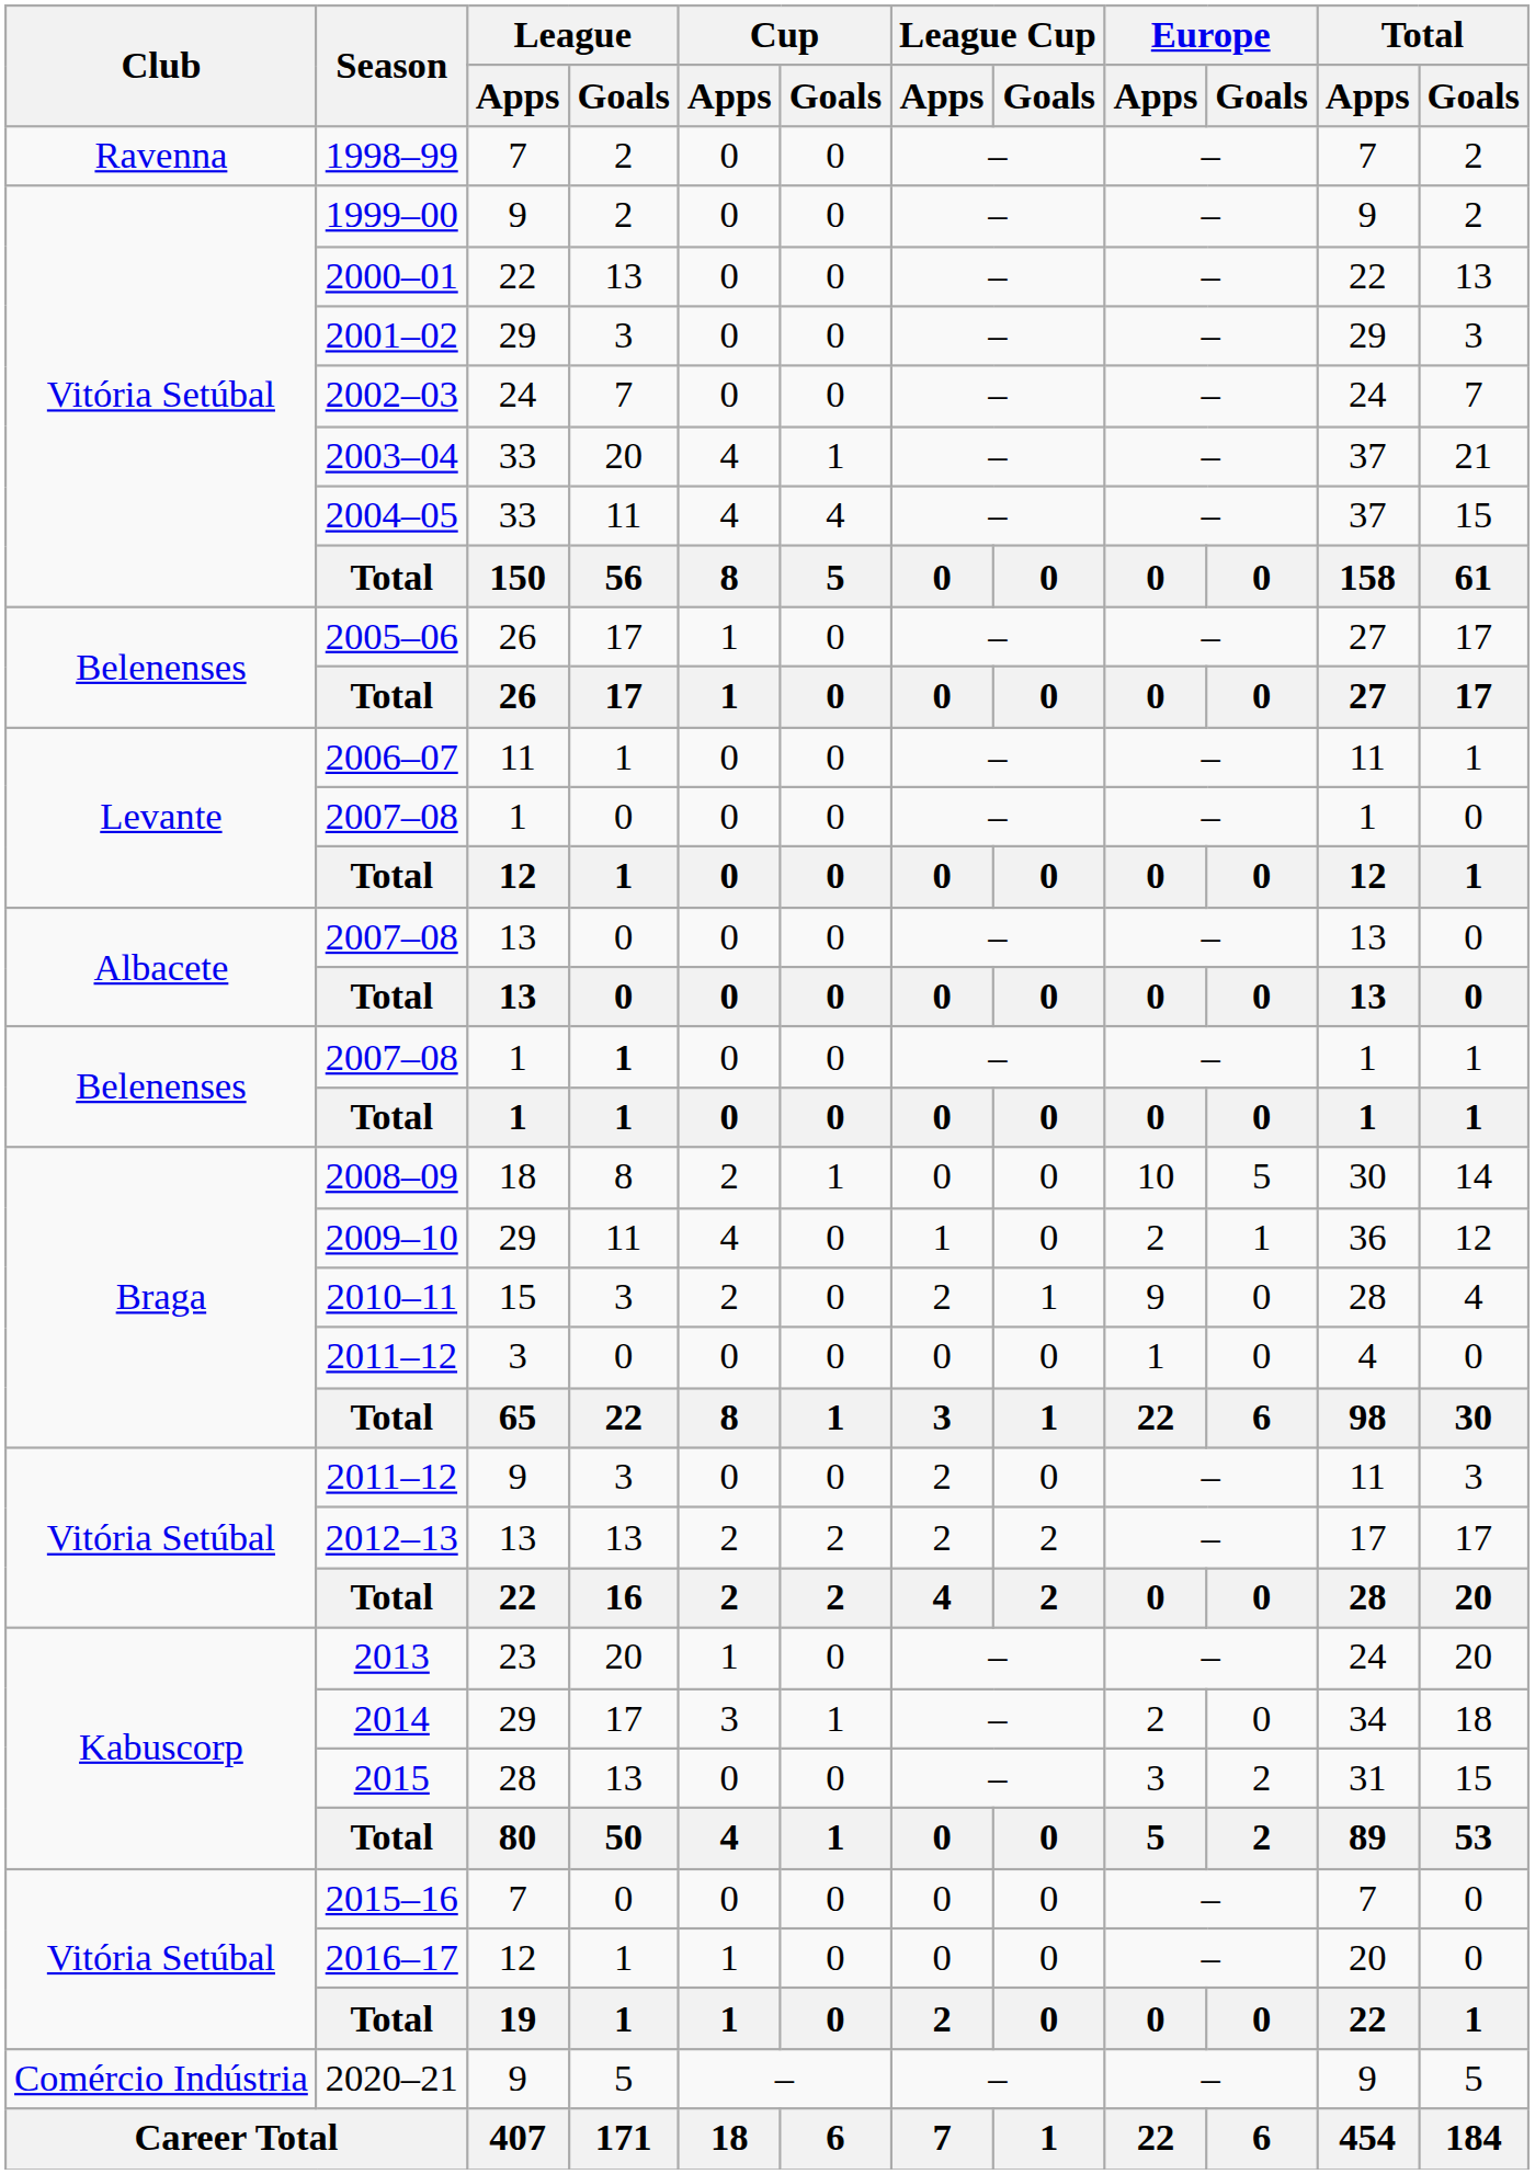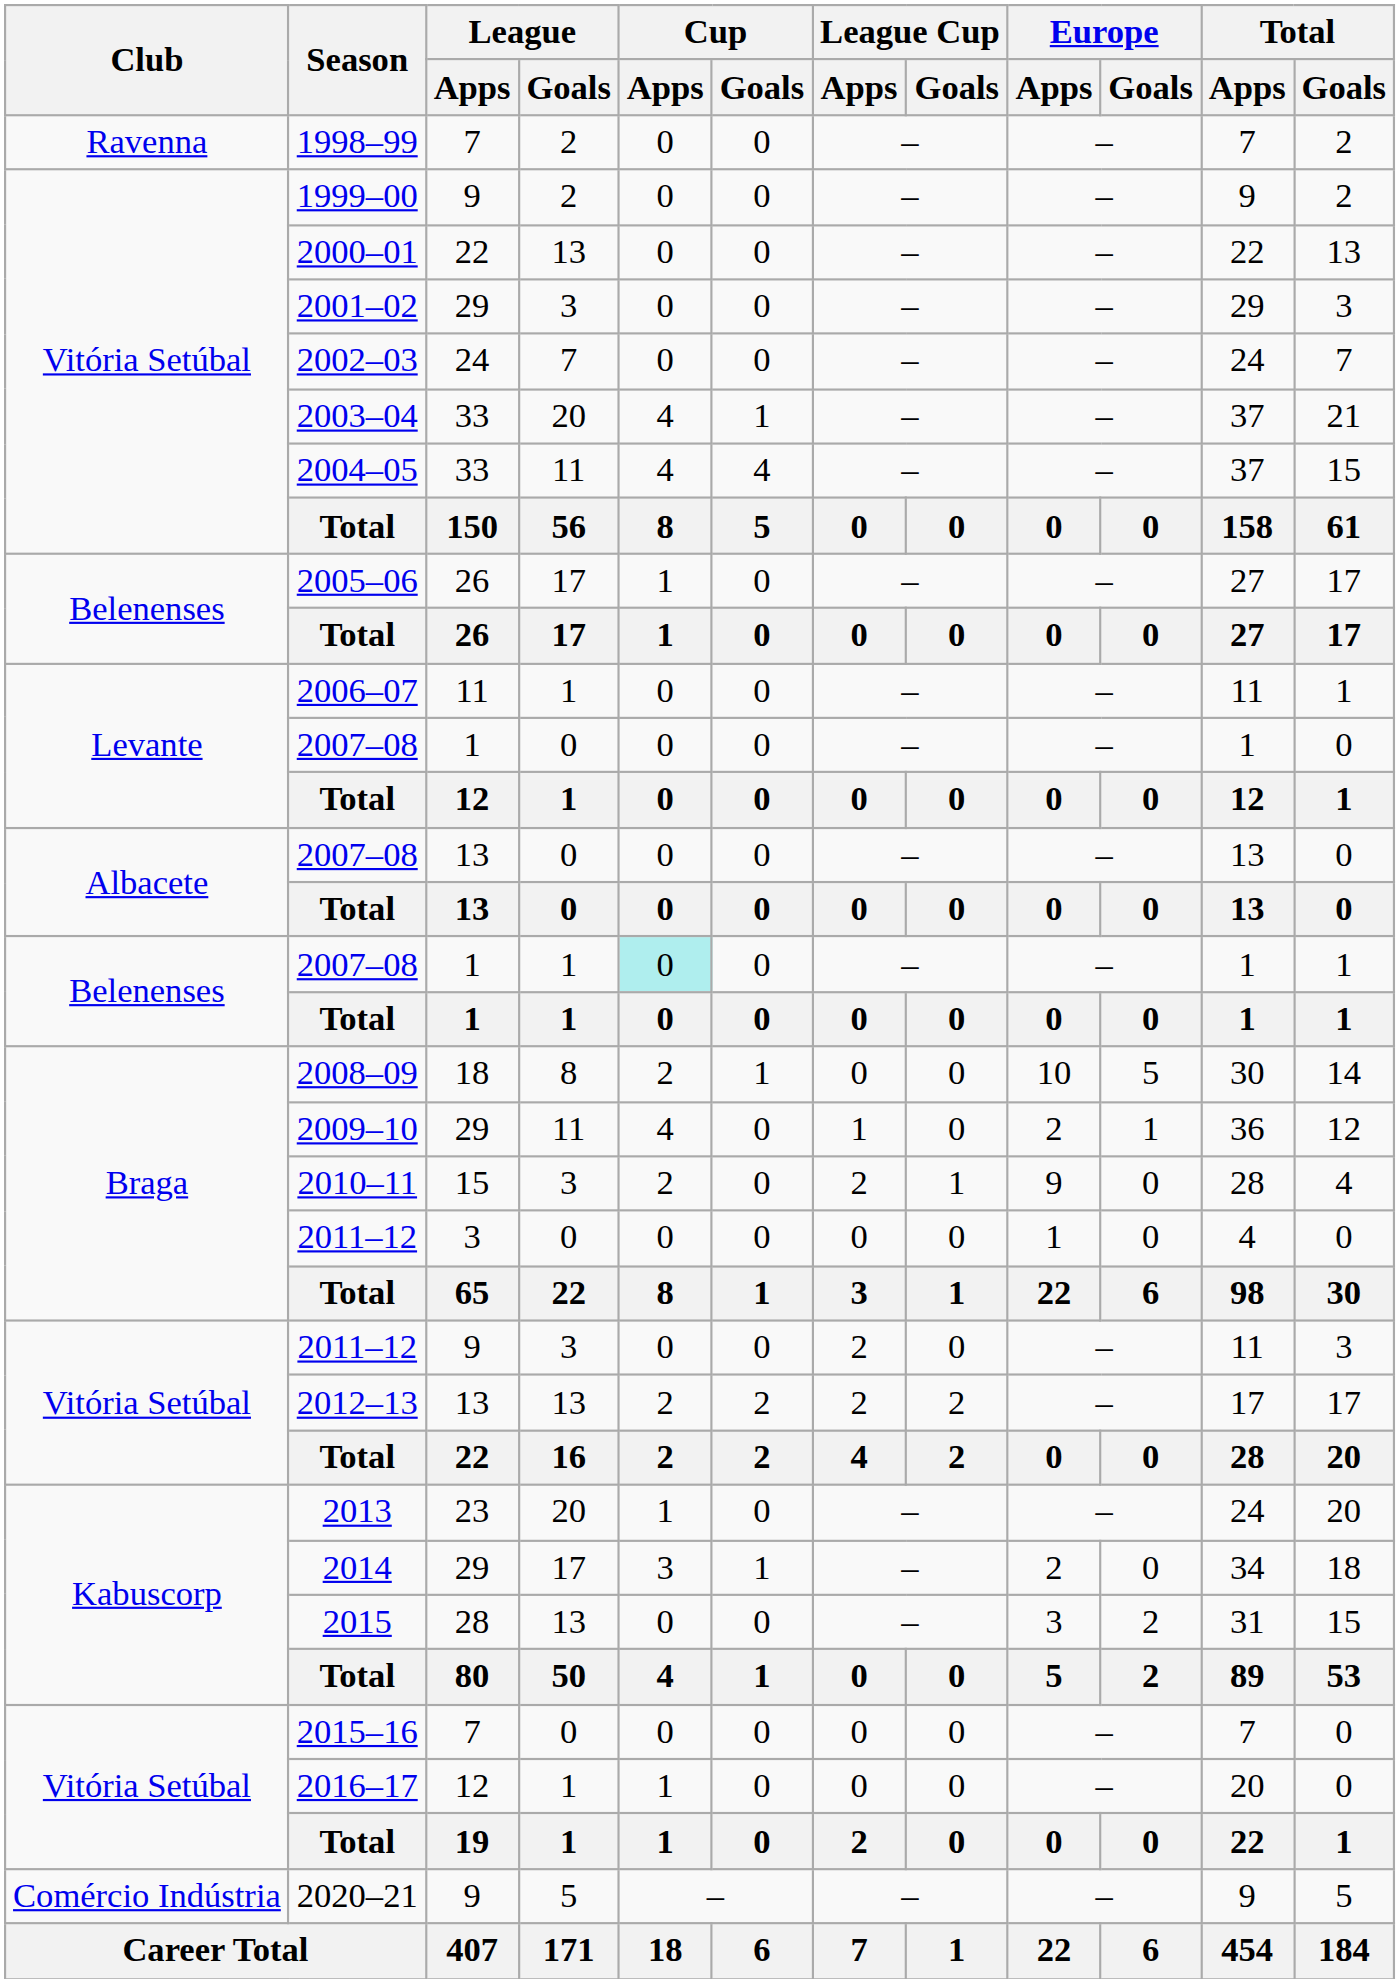Belenenses / 2007–08 | League / Goals: bold -> normal
Belenenses / 2007–08 | Cup / Apps: no background -> paleturquoise background
